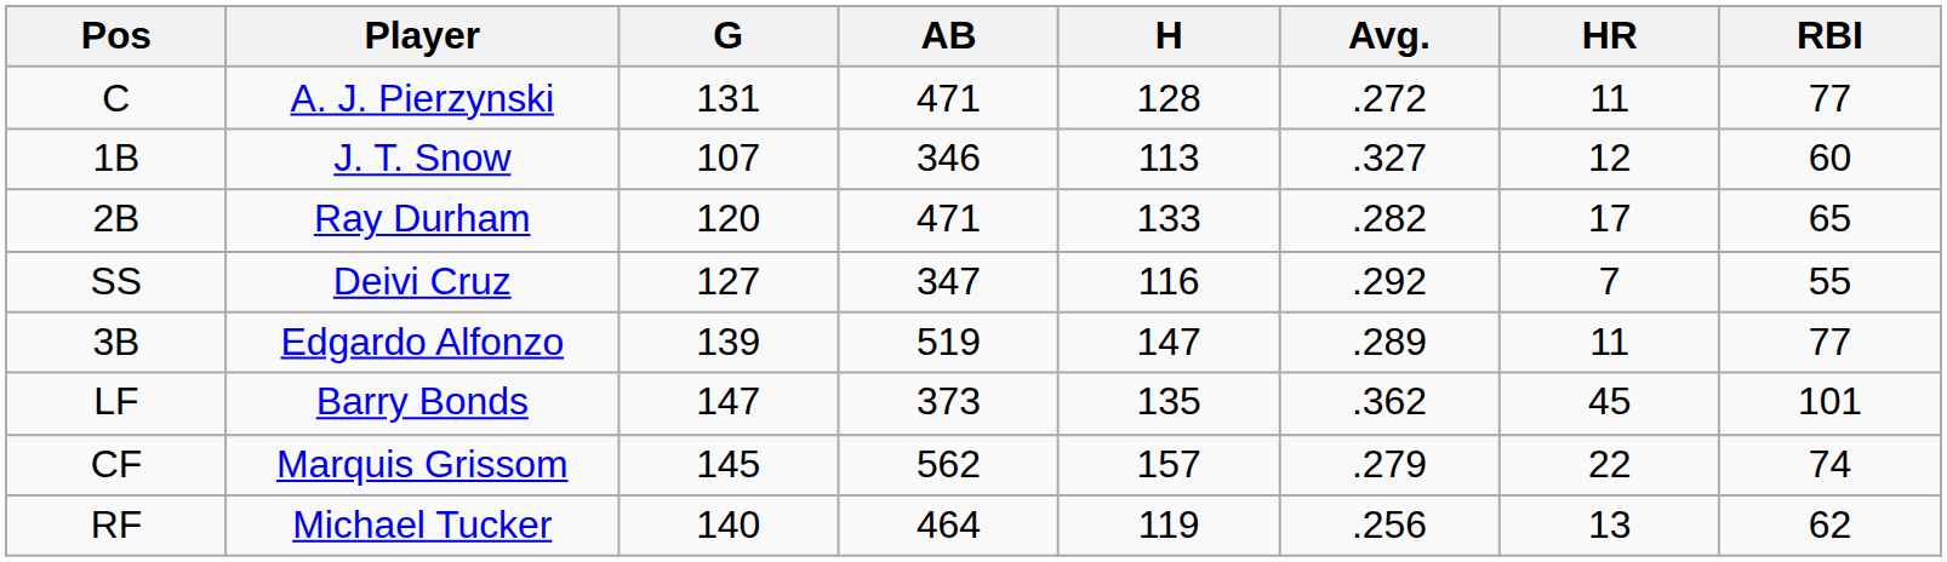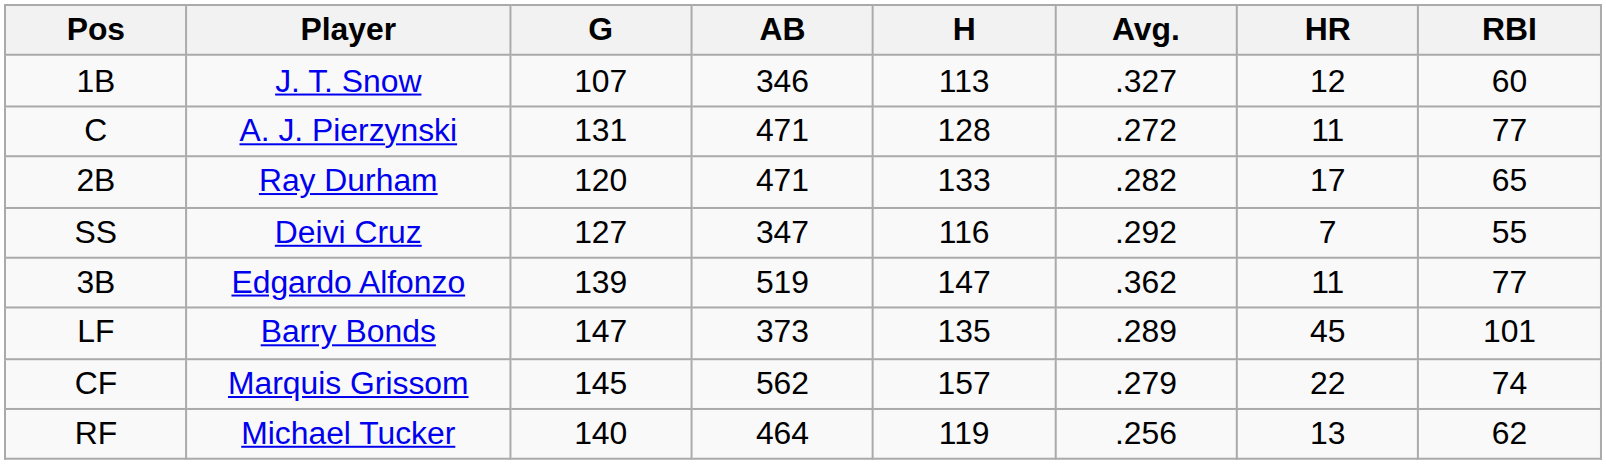rows swapped: C <-> 1B
3B | Avg.: .289 -> .362
LF | Avg.: .362 -> .289
